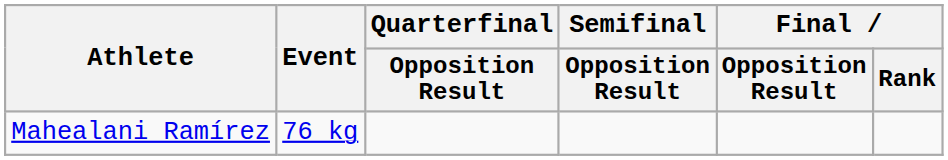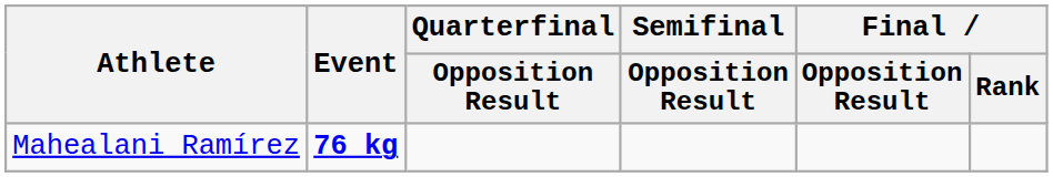Mahealani Ramírez | Event: normal -> bold
